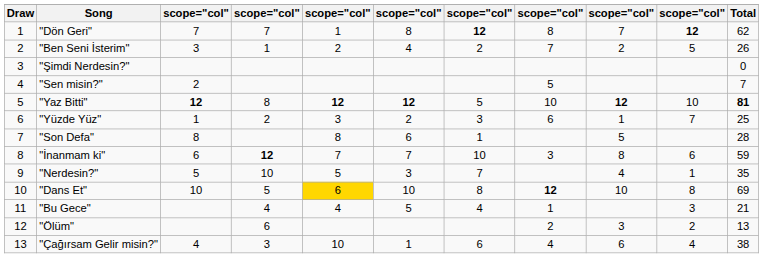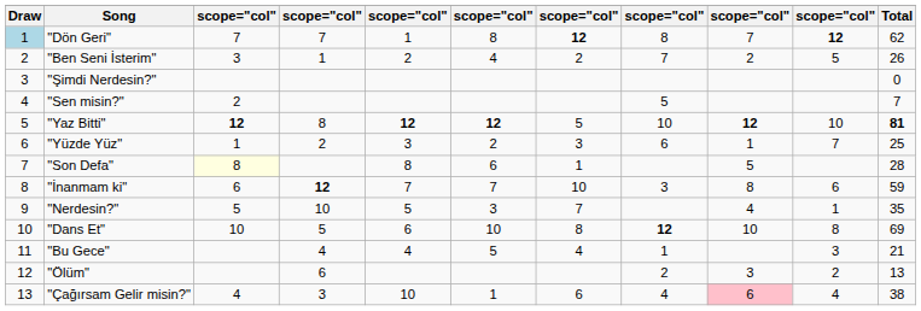"Dön Geri" | Draw: no background -> lightblue background
"Son Defa" | column 3: no background -> lightyellow background
"Dans Et" | column 5: gold background -> no background
"Çağırsam Gelir misin?" | column 9: no background -> pink background
